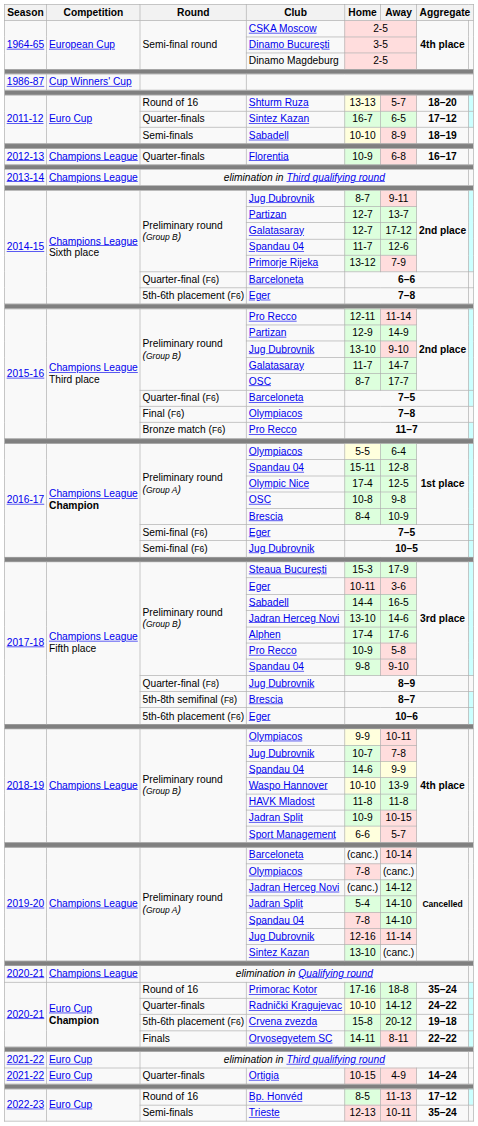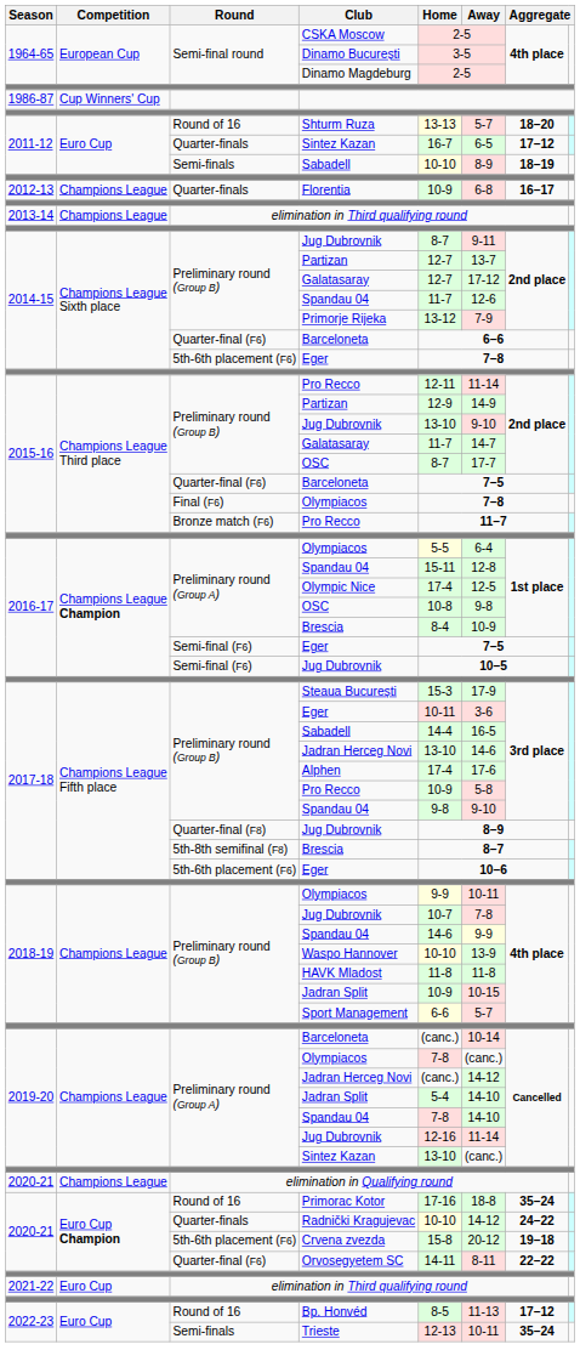Orvosegyetem SC | Round: Finals -> Quarter-final (F6)
- row: 2021-22 | Euro Cup | Quarter-finals | Ortigia | 10-15 | 4-9 | 14–24
